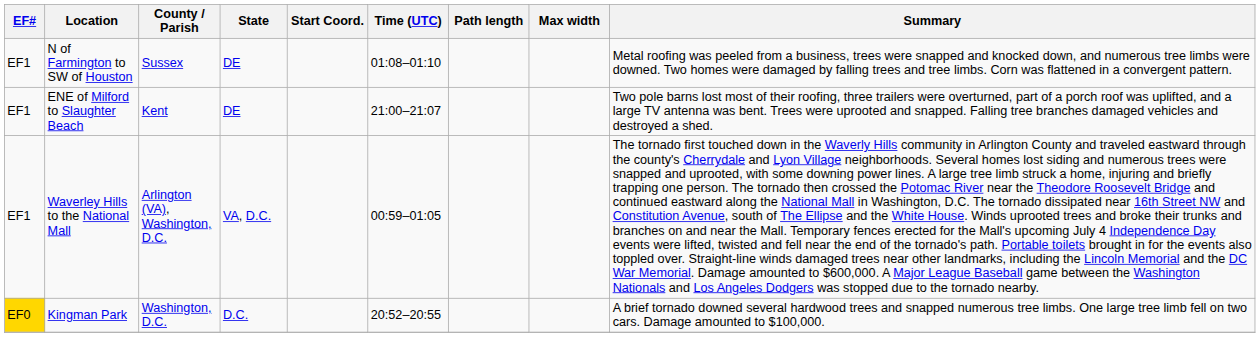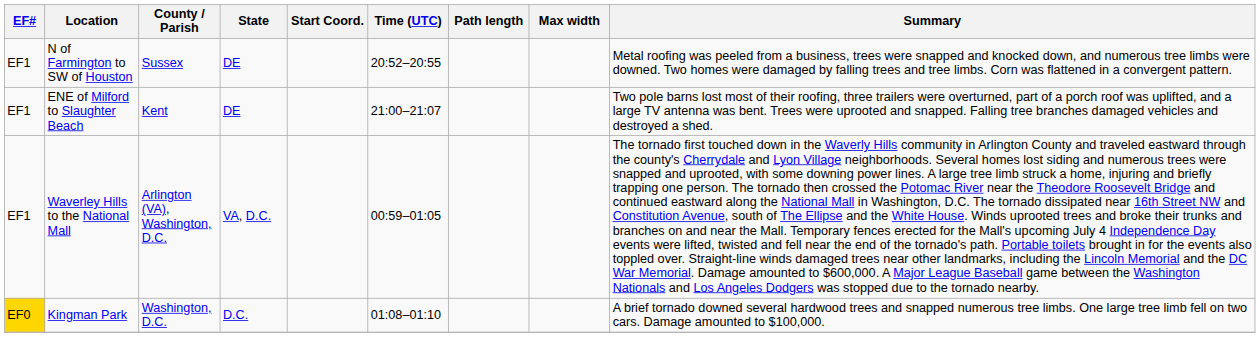N of Farmington to SW of Houston | Time (UTC): 01:08–01:10 -> 20:52–20:55
Kingman Park | Time (UTC): 20:52–20:55 -> 01:08–01:10
